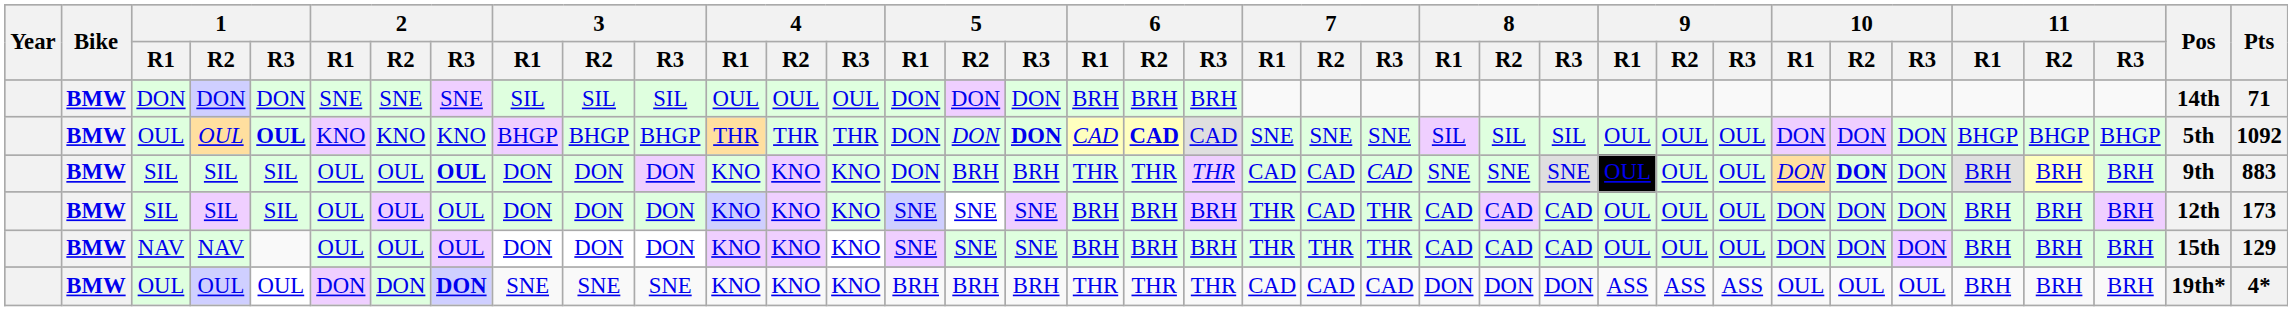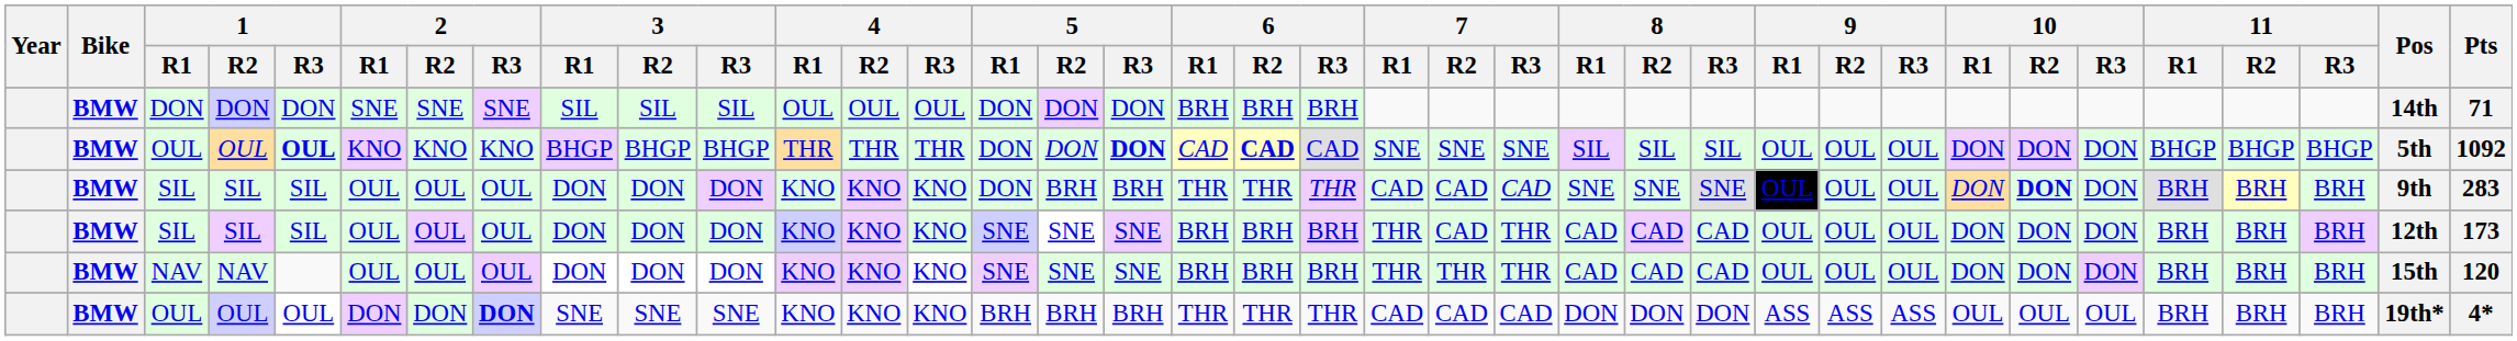row 5 | 2 / R3: bold -> normal
row 5 | Pts: 883 -> 283
row 7 | Pts: 129 -> 120
